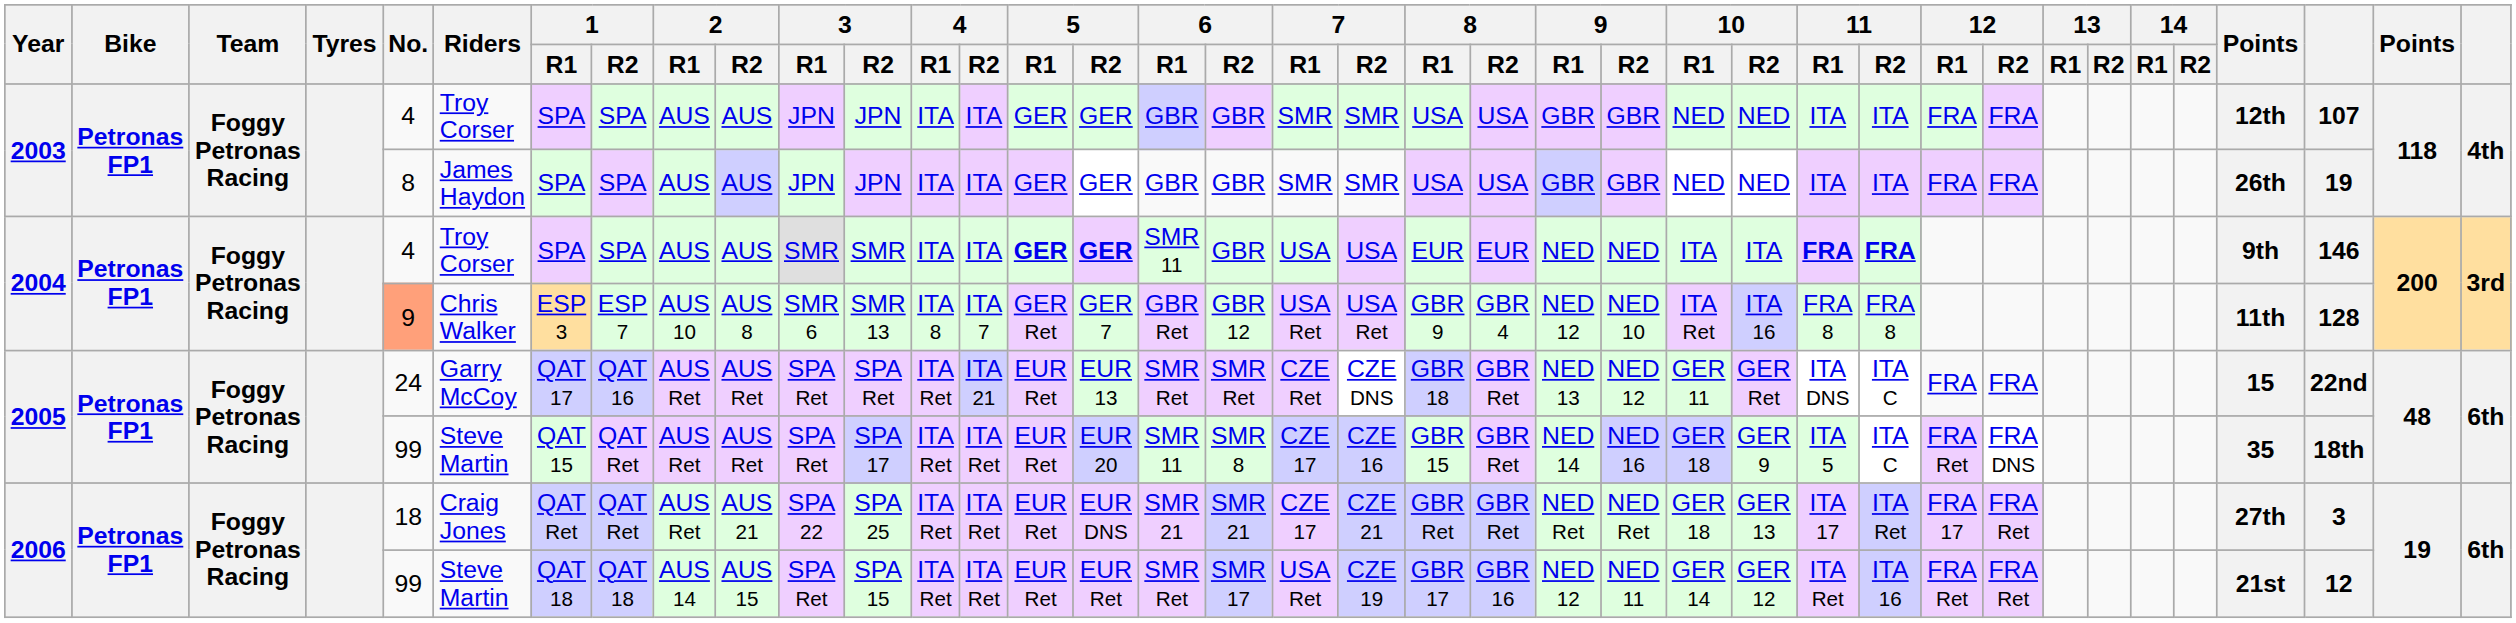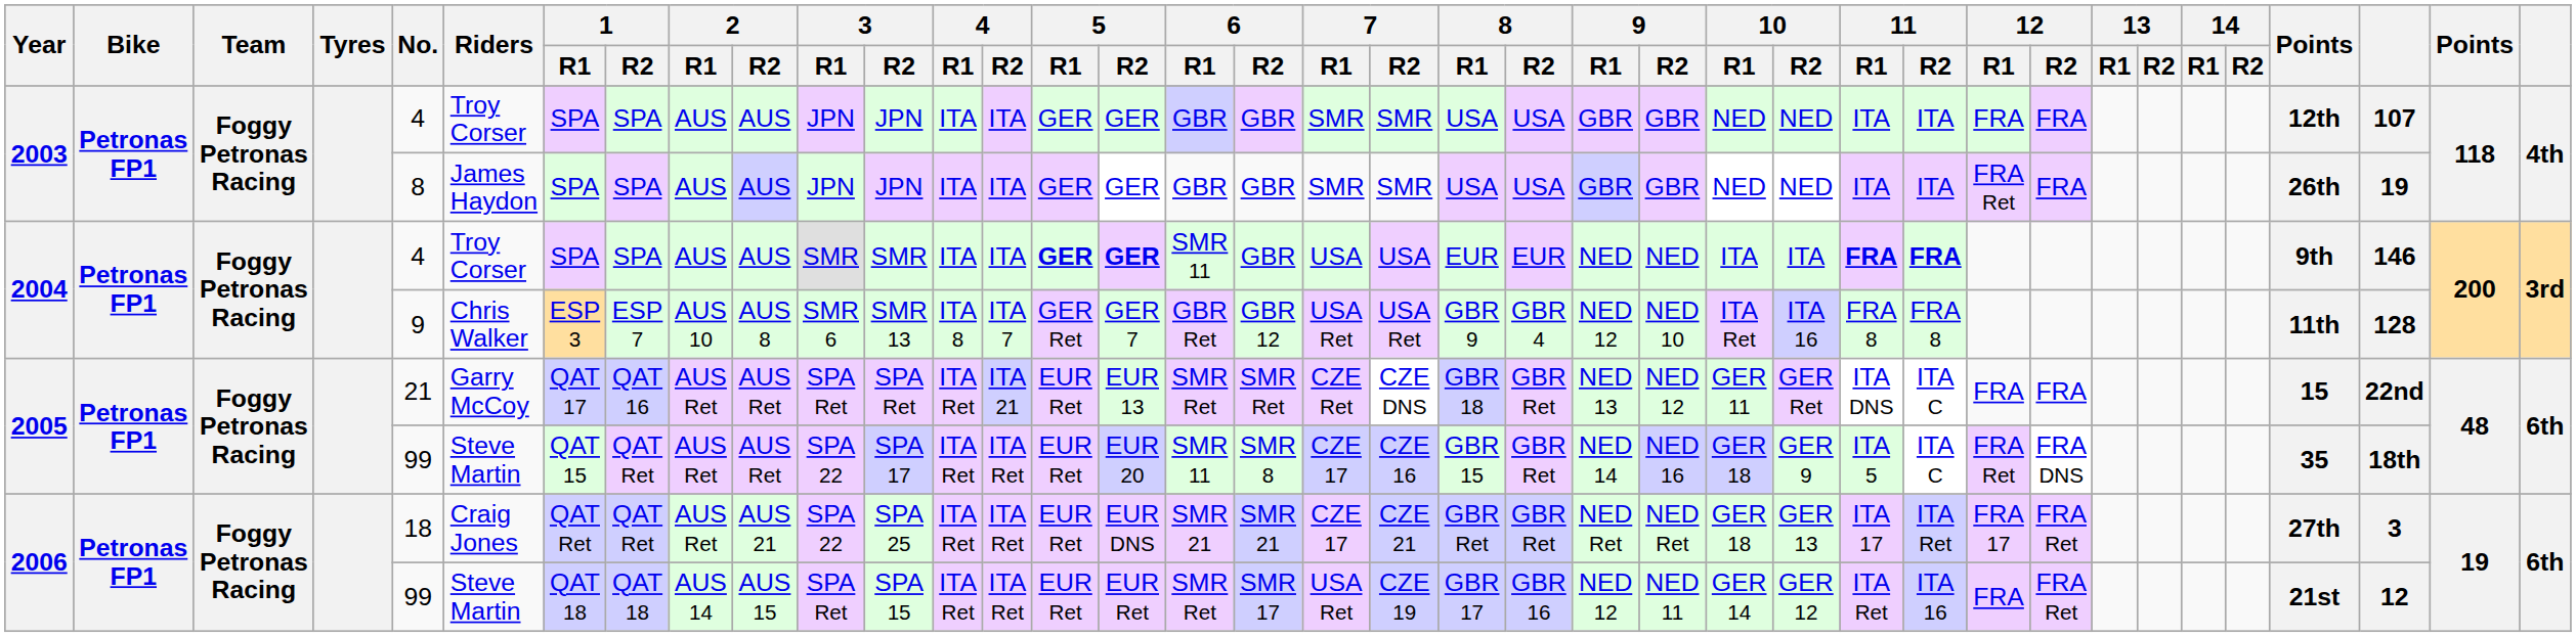row 4 | 12 / R1: FRA -> FRA Ret
row 6 | No.: lightsalmon background -> no background
row 7 | No.: 24 -> 21
row 8 | 3 / R1: SPA Ret -> SPA 22
row 10 | 12 / R1: FRA Ret -> FRA
